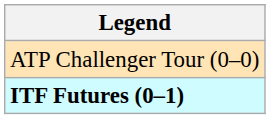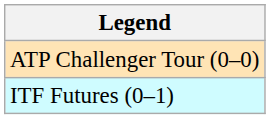row 3 | column 1: bold -> normal
